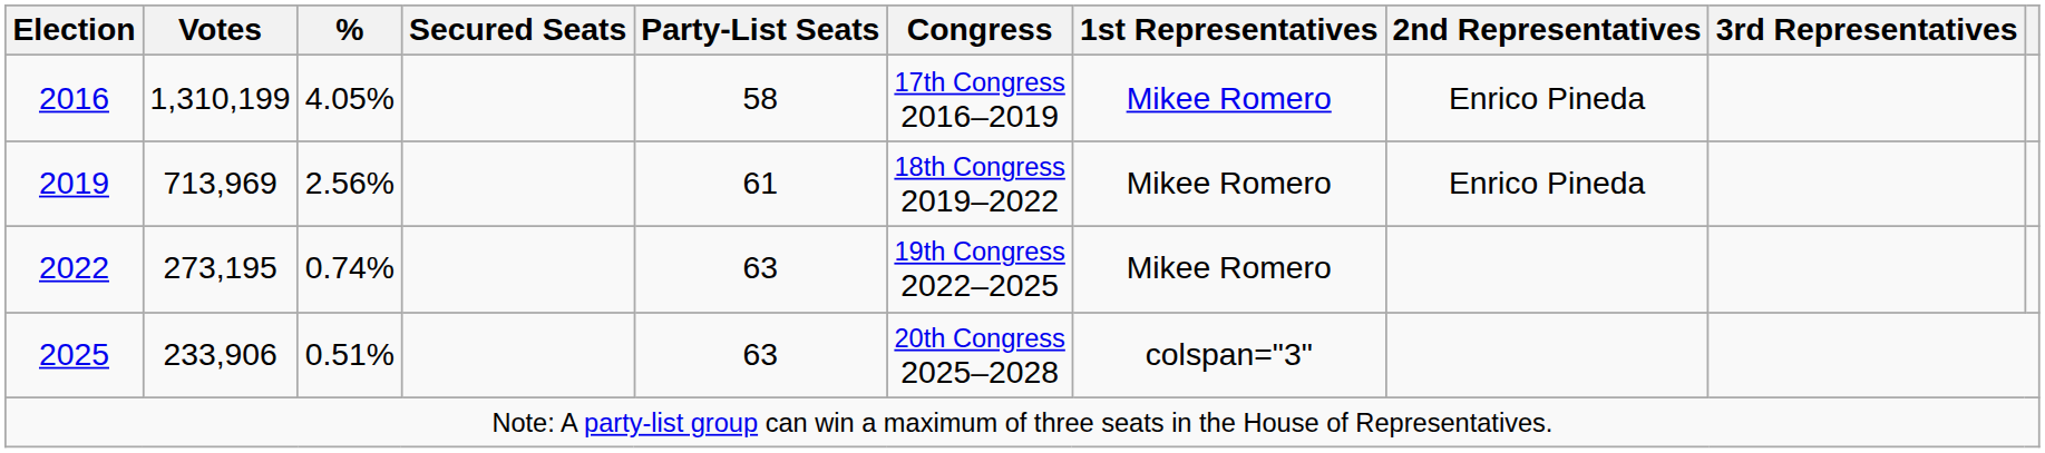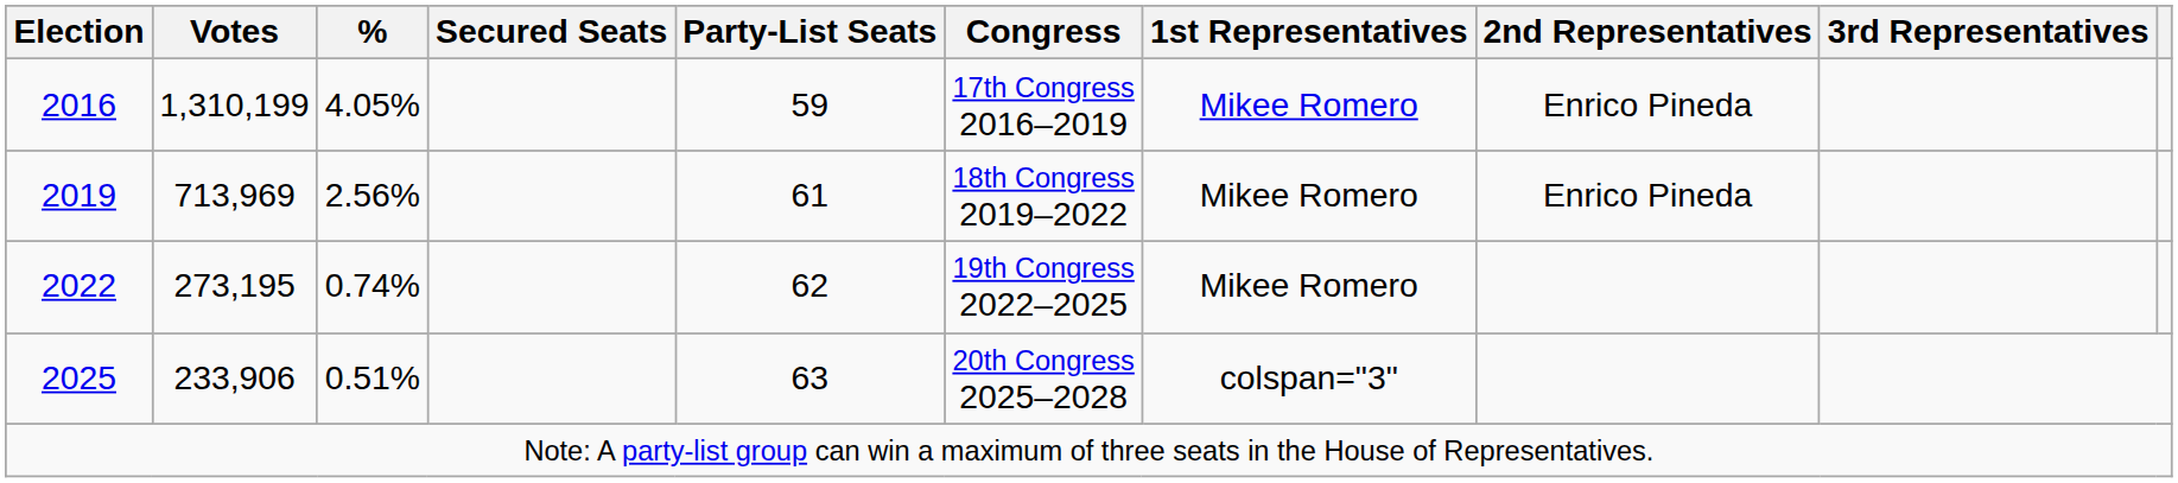2016 | Party-List Seats: 58 -> 59
2022 | Party-List Seats: 63 -> 62
